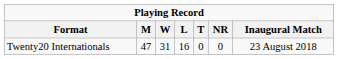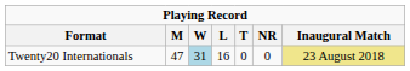Twenty20 Internationals | W: no background -> lightblue background
Twenty20 Internationals | Inaugural Match: no background -> khaki background
